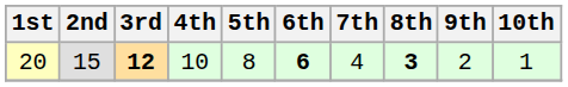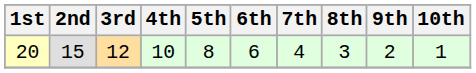20 | 3rd: bold -> normal
20 | 6th: bold -> normal
20 | 8th: bold -> normal
